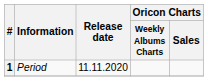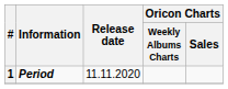1 | Information: normal -> bold
